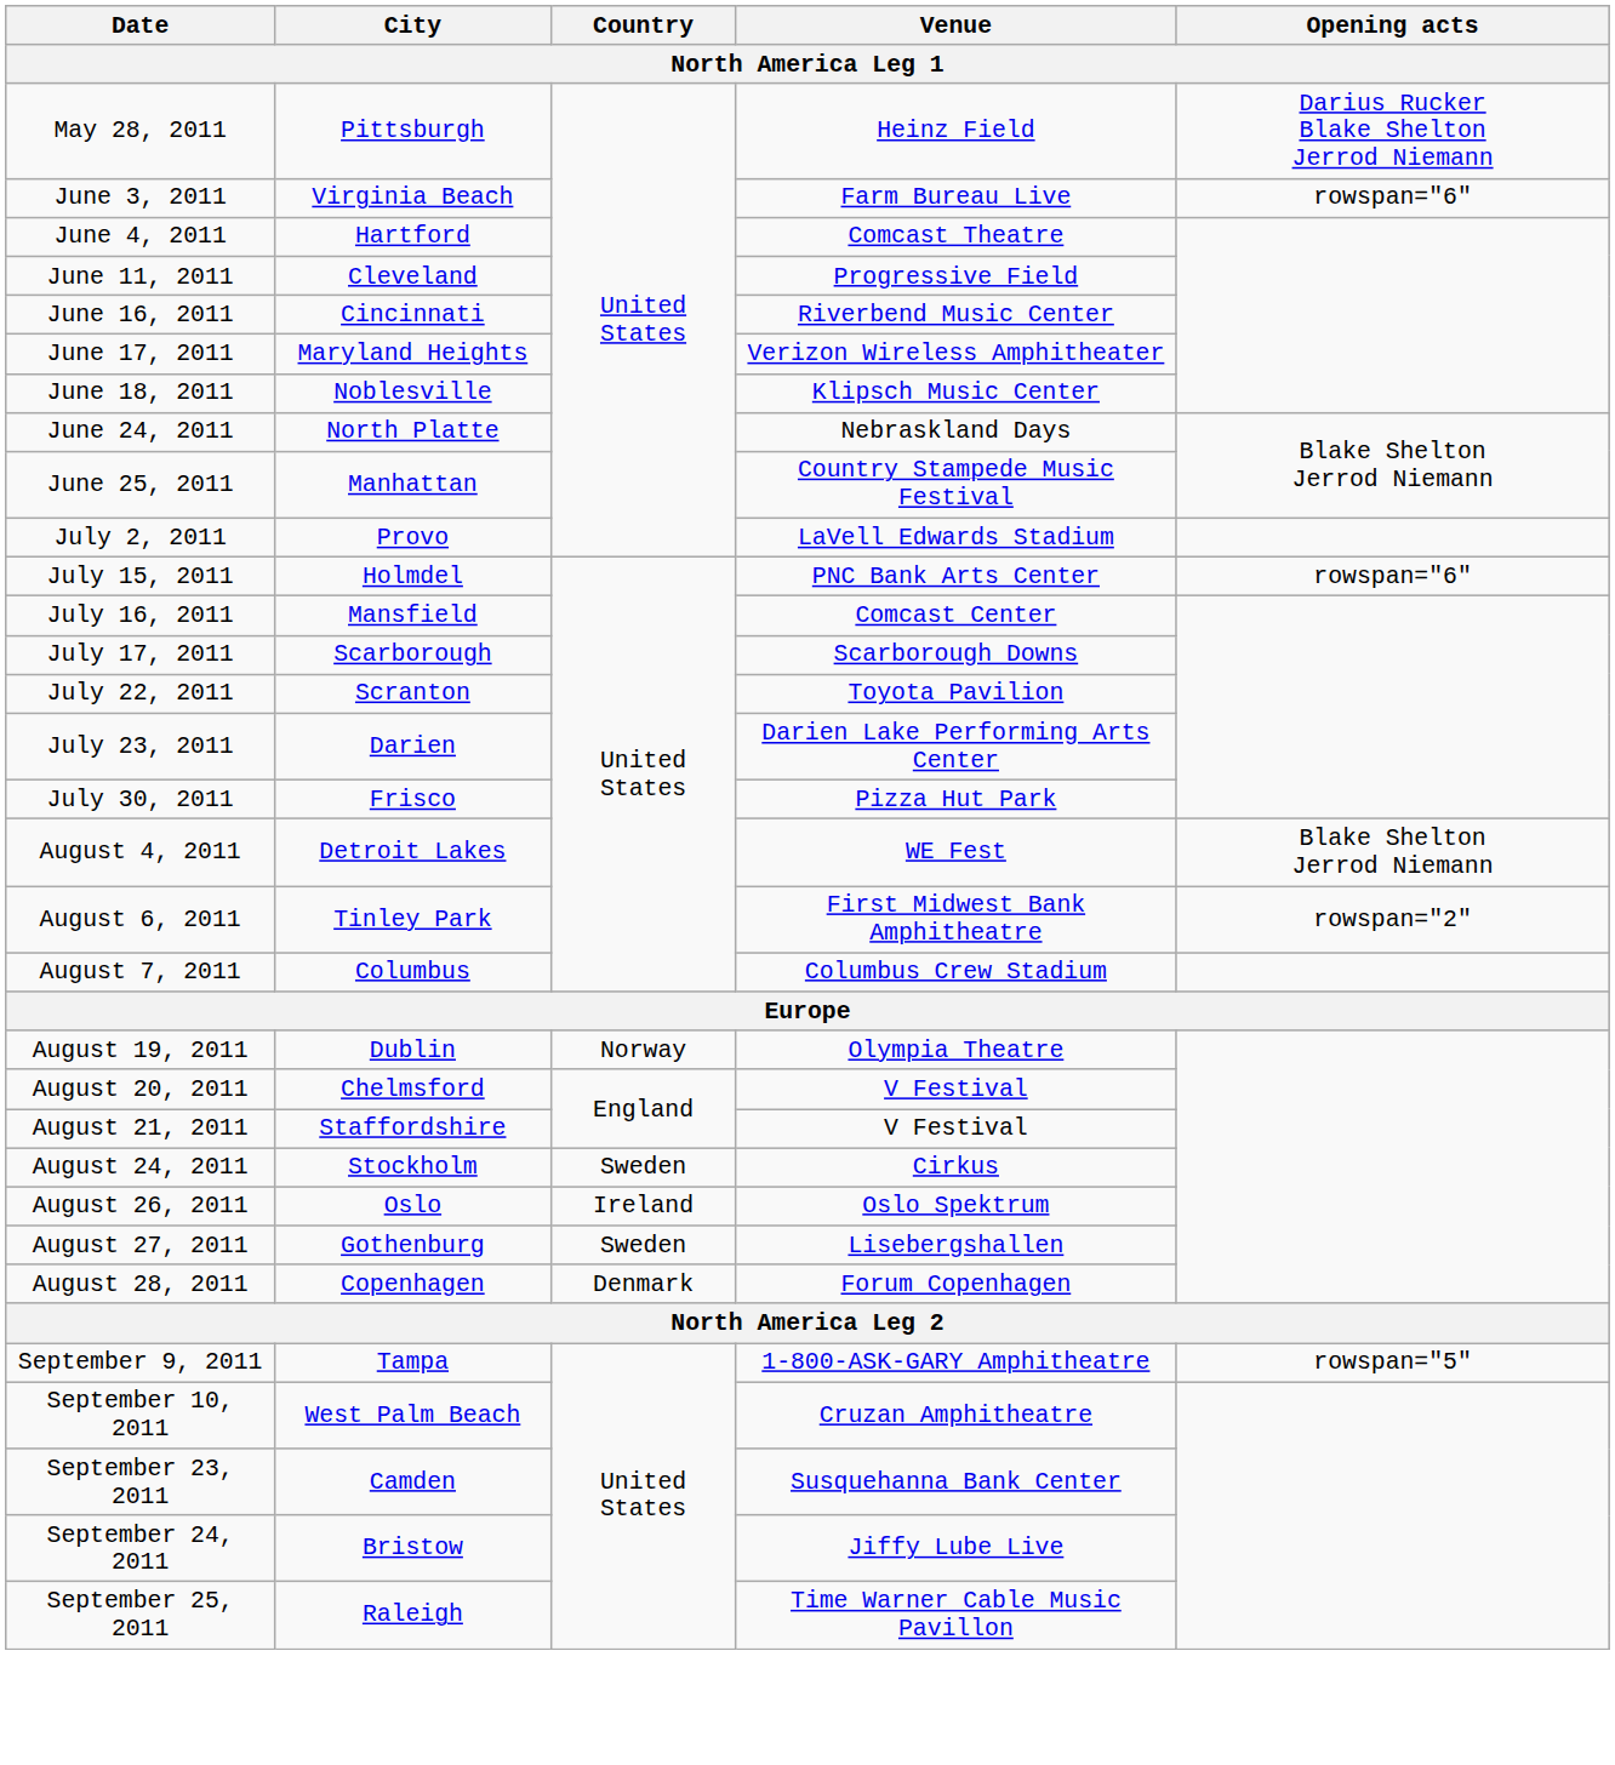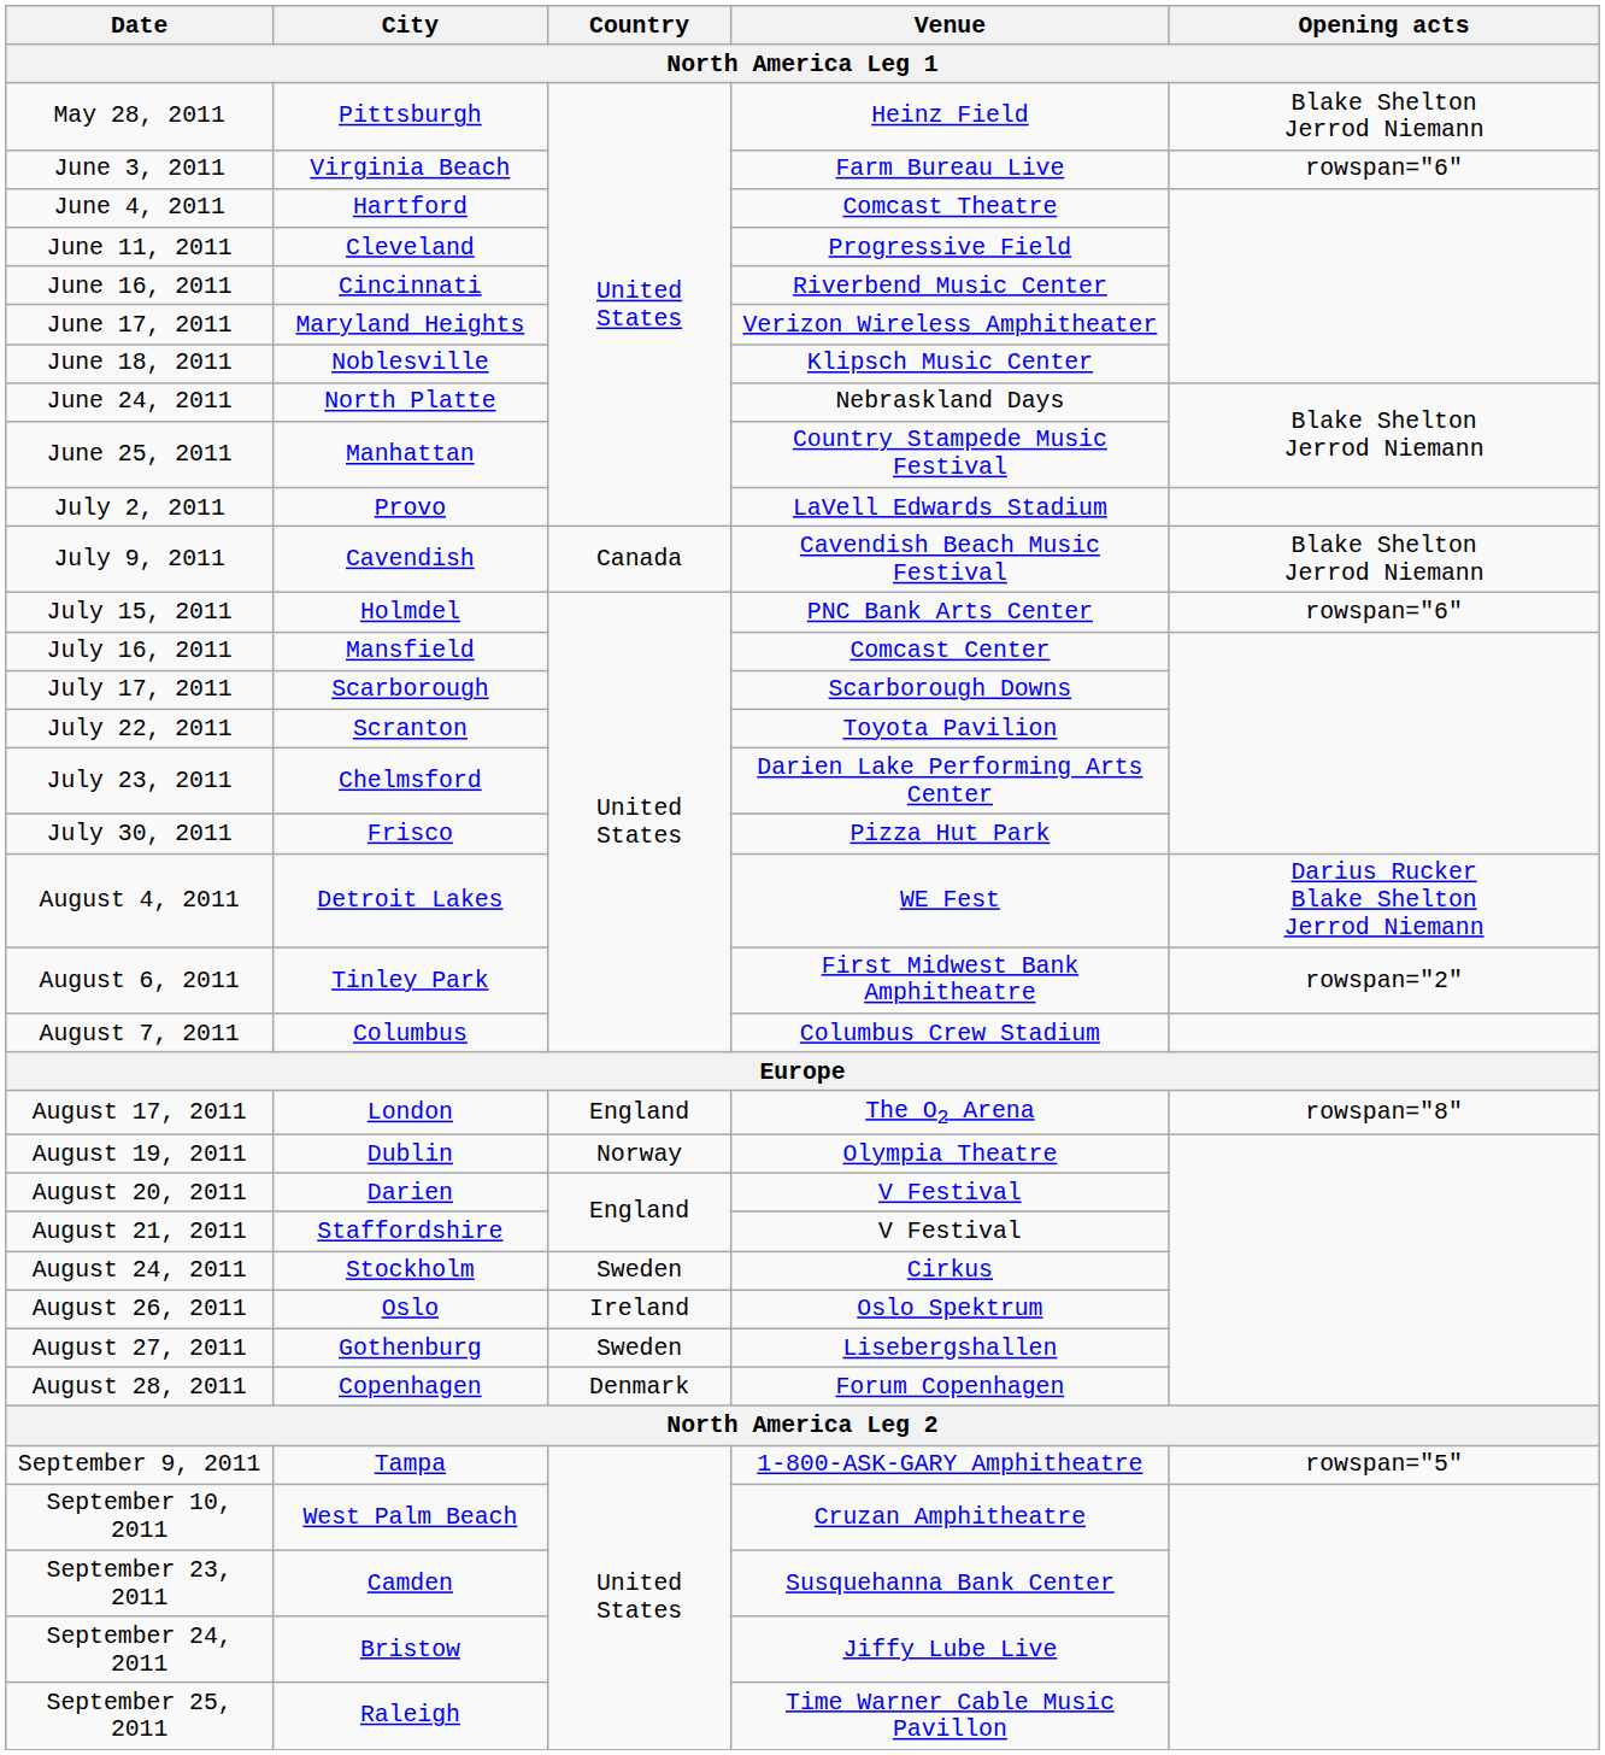May 28, 2011 | Opening acts: Darius Rucker Blake Shelton Jerrod Niemann -> Blake Shelton Jerrod Niemann
+ row: July 9, 2011 | Cavendish | Canada | Cavendish Beach Music Festival | Blake Shelton Jerrod Niemann
July 23, 2011 | City: Darien -> Chelmsford
August 4, 2011 | Opening acts: Blake Shelton Jerrod Niemann -> Darius Rucker Blake Shelton Jerrod Niemann
+ row: August 17, 2011 | London | England | The O2 Arena | rowspan="8"
August 20, 2011 | City: Chelmsford -> Darien
